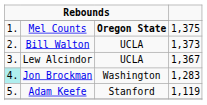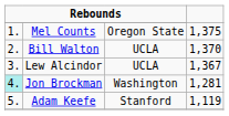Mel Counts | column 3: bold -> normal
Bill Walton | column 4: 1,373 -> 1,370
Jon Brockman | column 4: 1,283 -> 1,281
